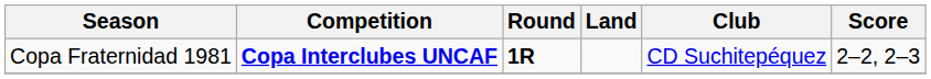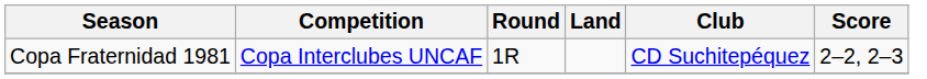Copa Fraternidad 1981 | Competition: bold -> normal
Copa Fraternidad 1981 | Round: bold -> normal
